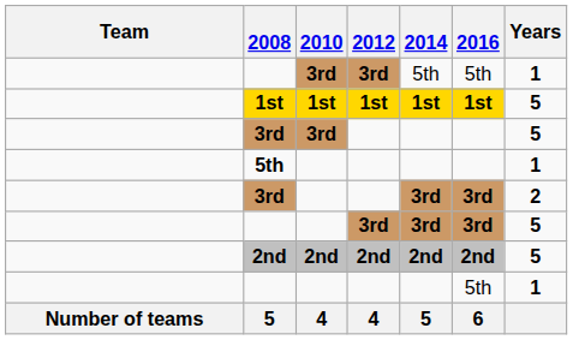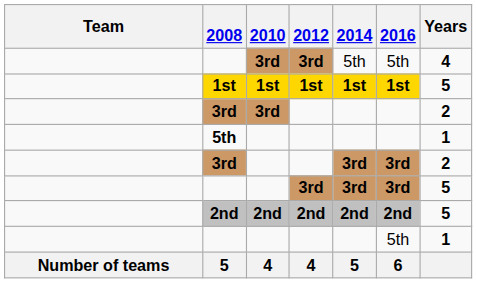row 2 | Years: 1 -> 4
row 4 | Years: 5 -> 2
